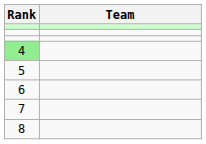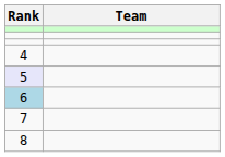row 5 | Rank: lightgreen background -> no background
row 6 | Rank: no background -> lavender background
row 7 | Rank: no background -> lightblue background
